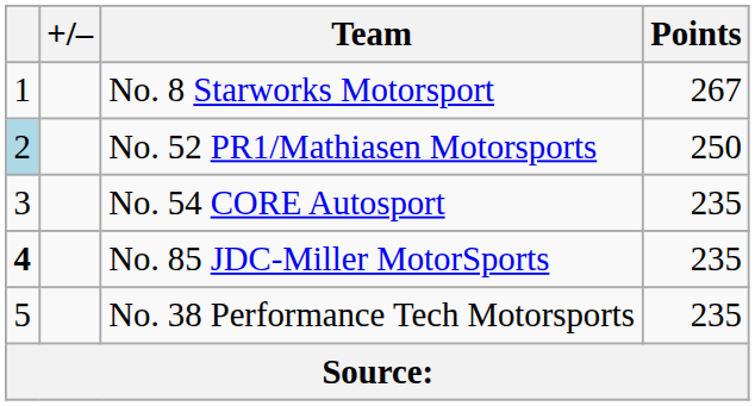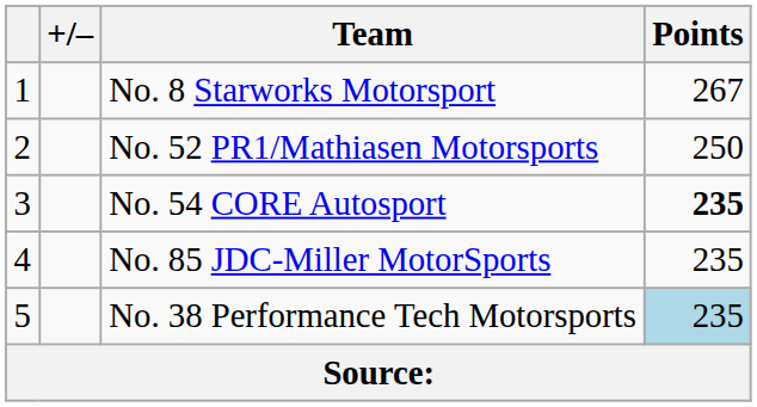No. 52 PR1/Mathiasen Motorsports | column 1: lightblue background -> no background
No. 54 CORE Autosport | Points: normal -> bold
No. 85 JDC-Miller MotorSports | column 1: bold -> normal
No. 38 Performance Tech Motorsports | Points: no background -> lightblue background
